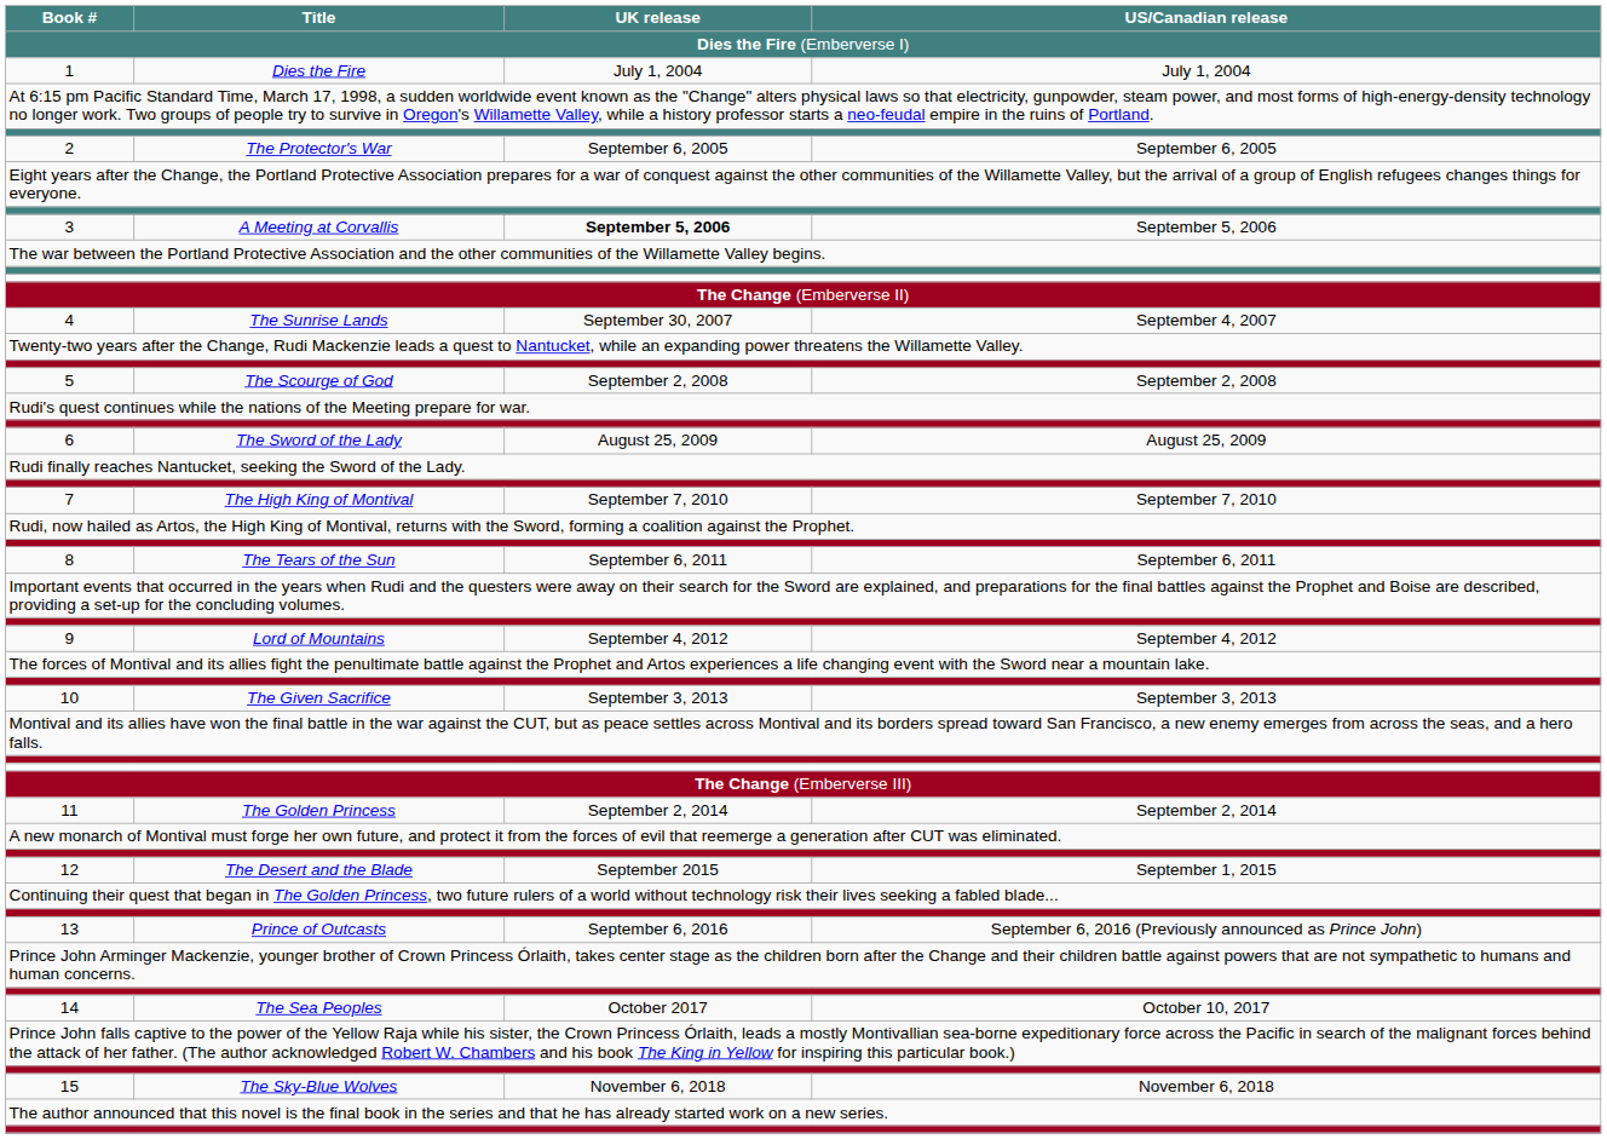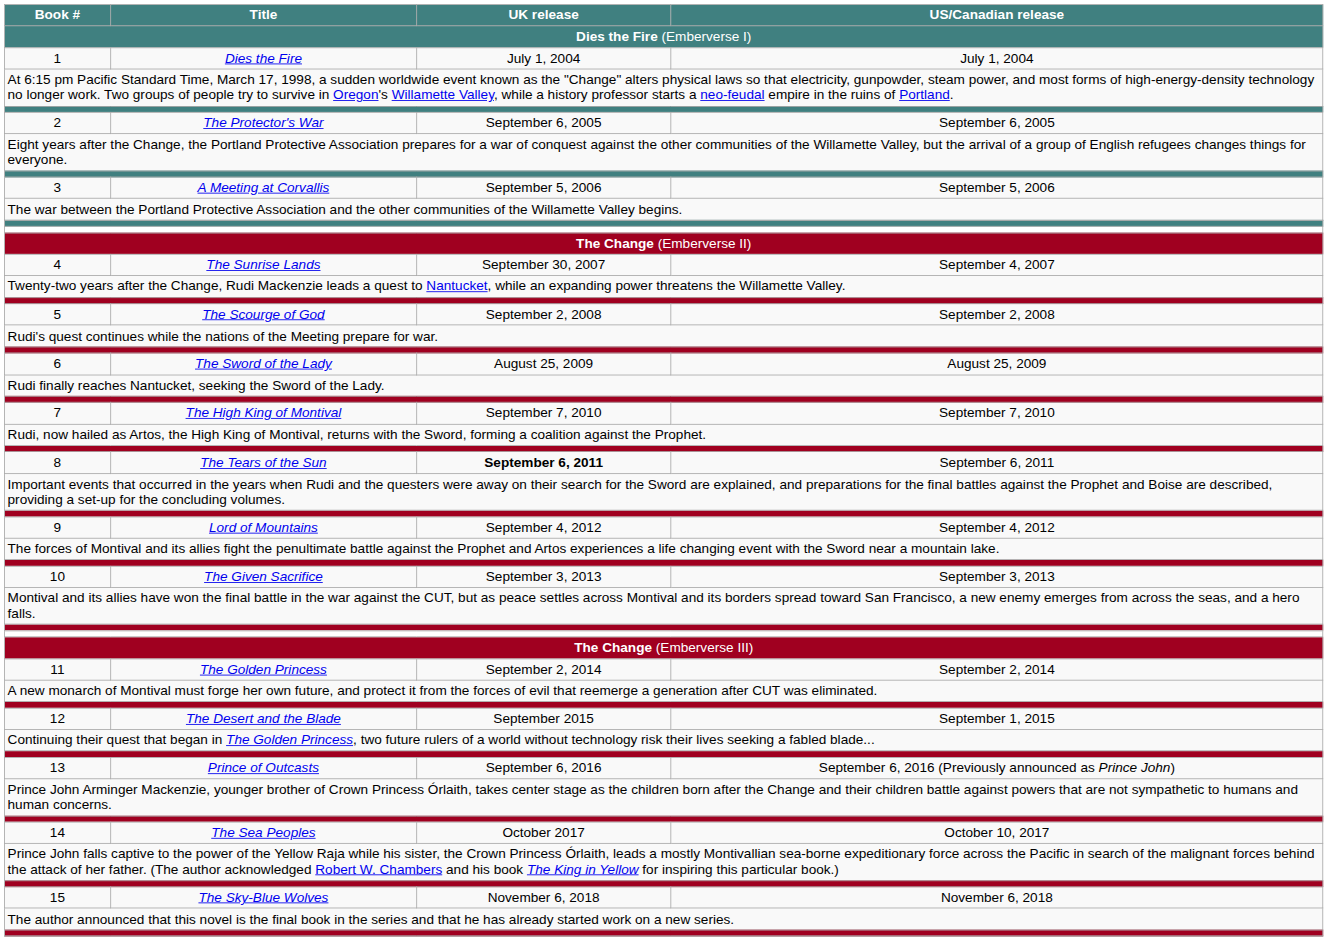3 | UK release: bold -> normal
8 | UK release: normal -> bold
